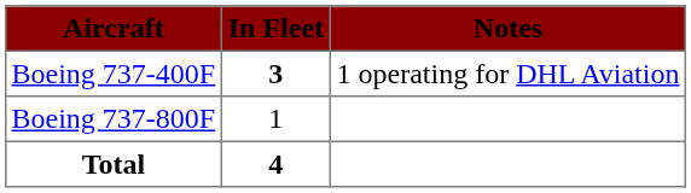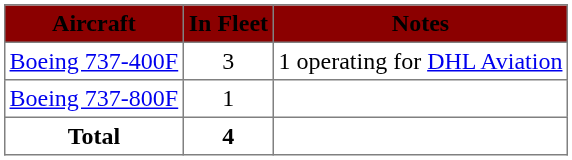Boeing 737-400F | In Fleet: bold -> normal
